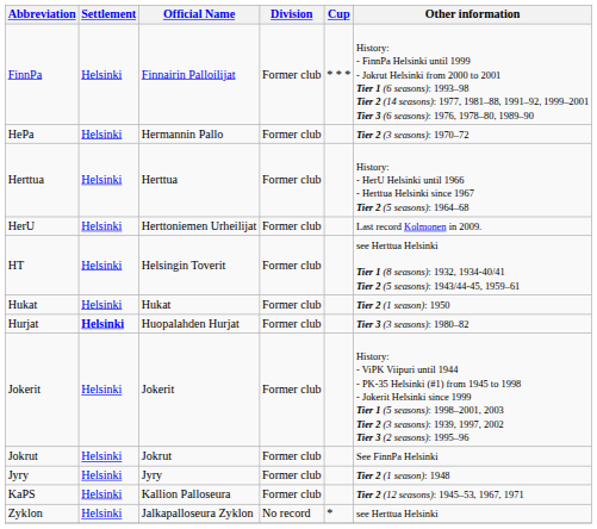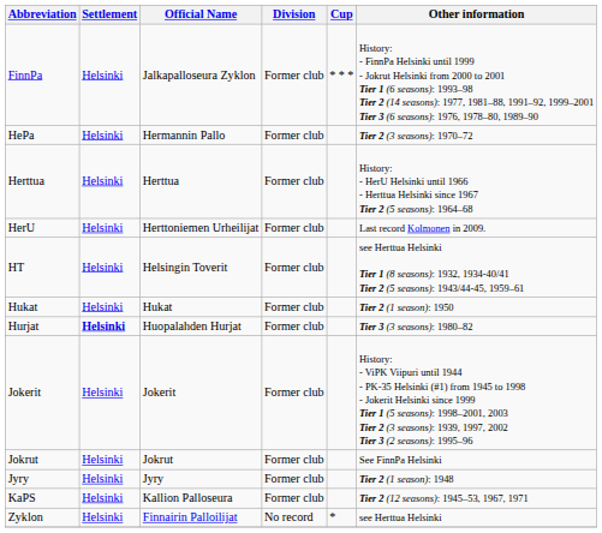FinnPa | Official Name: Finnairin Palloilijat -> Jalkapalloseura Zyklon
Zyklon | Official Name: Jalkapalloseura Zyklon -> Finnairin Palloilijat
